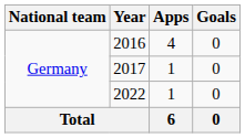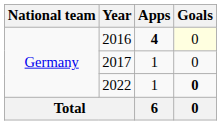2016 | Apps: normal -> bold
2016 | Goals: no background -> lightyellow background
2022 | Goals: normal -> bold
